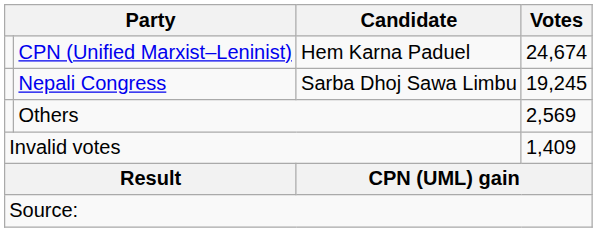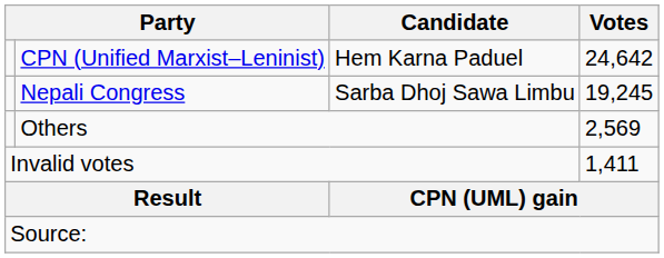CPN (Unified Marxist–Leninist) | Votes: 24,674 -> 24,642
Invalid votes | Votes: 1,409 -> 1,411
